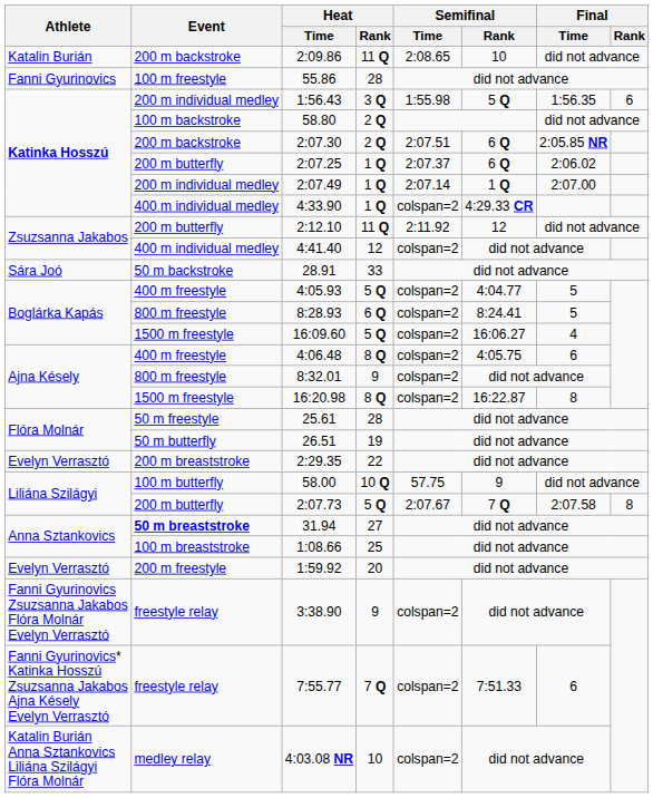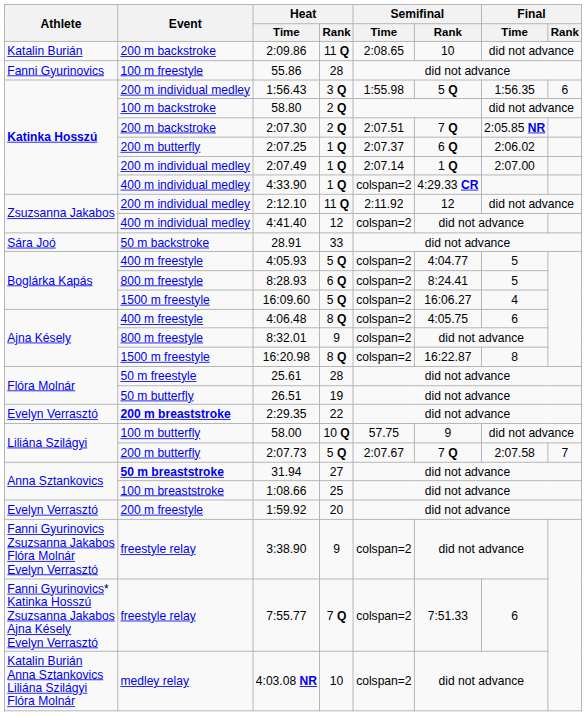2:07.30 | Semifinal / Rank: 6 Q -> 7 Q
2:12.10 | Event: 200 m butterfly -> 200 m individual medley
2:29.35 | Event: normal -> bold
2:07.73 | Final / Rank: 8 -> 7
